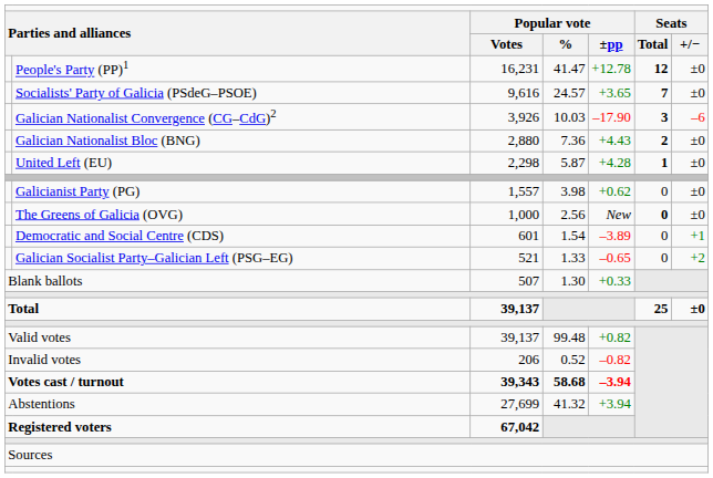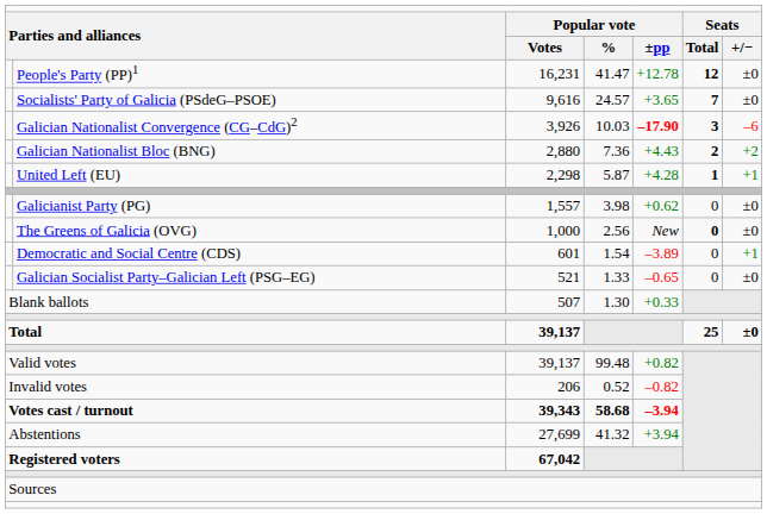Galician Nationalist Convergence (CG–CdG)2 | column 5: normal -> bold
Galician Nationalist Bloc (BNG) | column 7: ±0 -> +2
United Left (EU) | column 7: ±0 -> +1
Galician Socialist Party–Galician Left (PSG–EG) | column 7: +2 -> ±0
